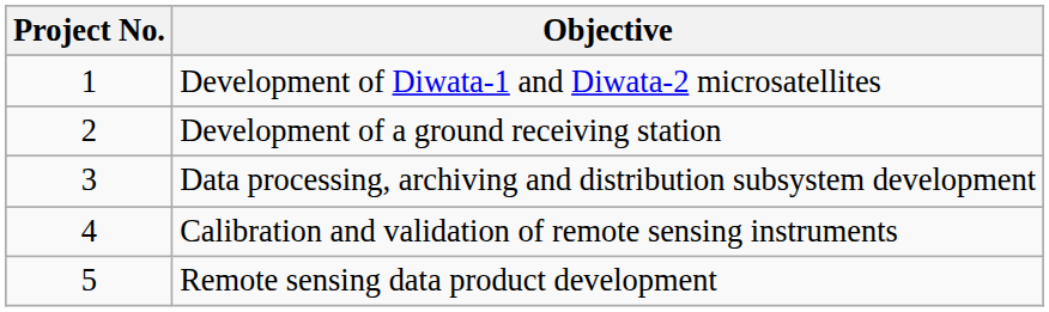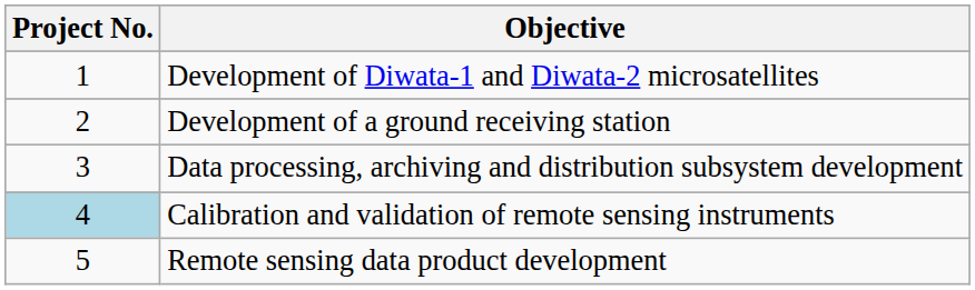Calibration and validation of remote sensing instruments | Project No.: no background -> lightblue background
